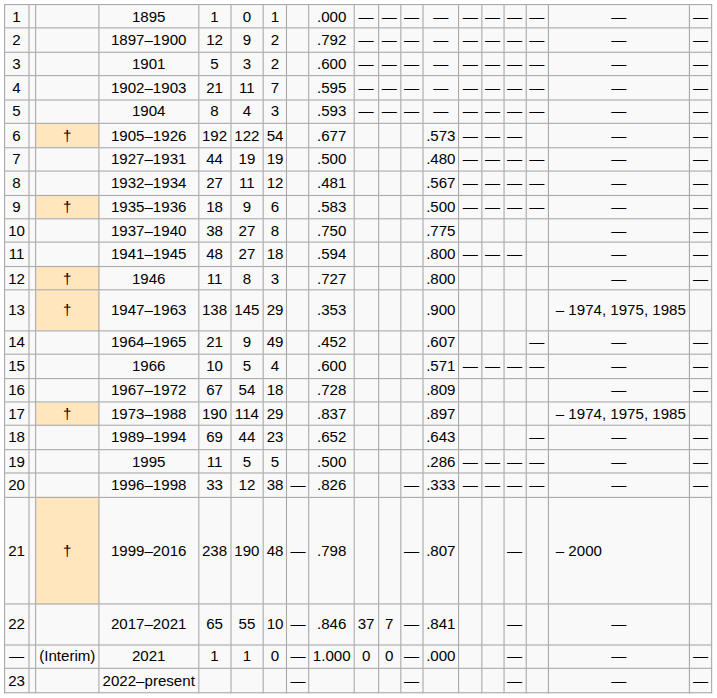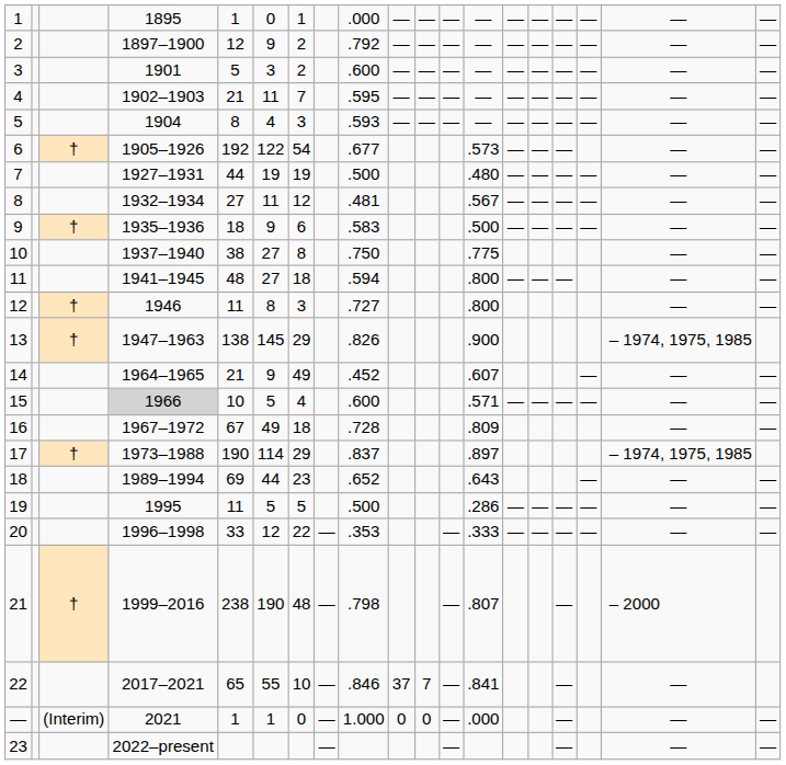13 | column 9: .353 -> .826
15 | column 4: no background -> lightgrey background
16 | column 6: 54 -> 49
20 | column 7: 38 -> 22
20 | column 9: .826 -> .353
